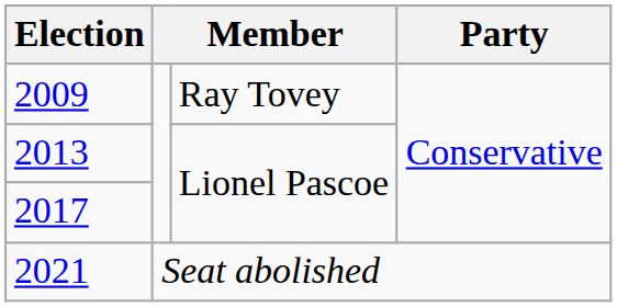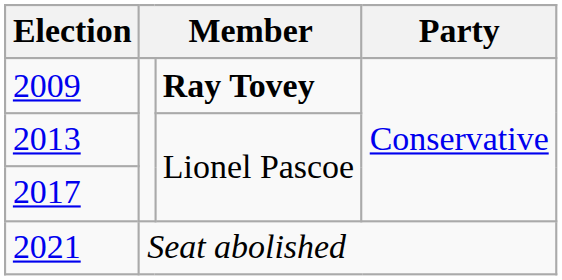2009 | column 3: normal -> bold
